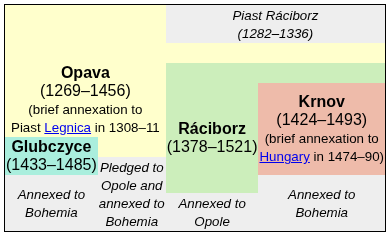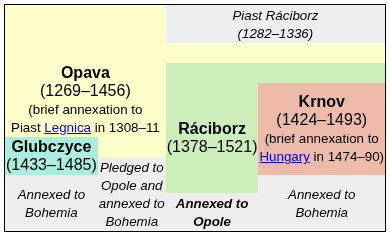Annexed to Bohemia / Annexed to Opole | column 3: normal -> bold
